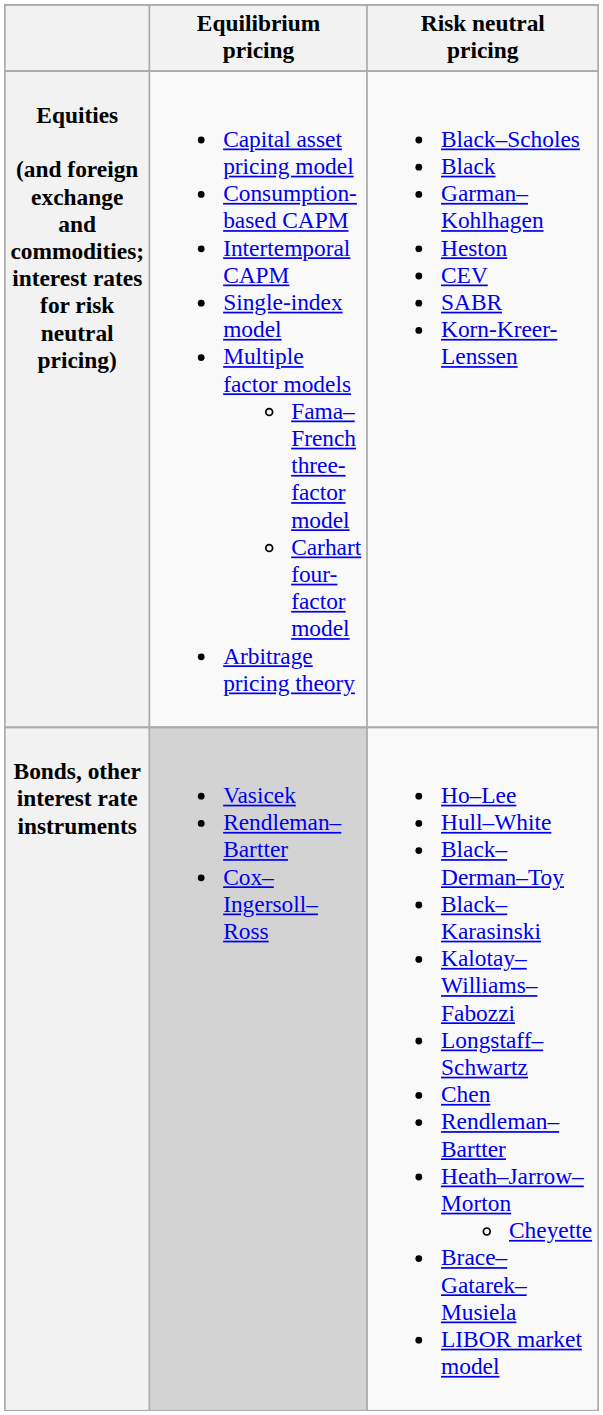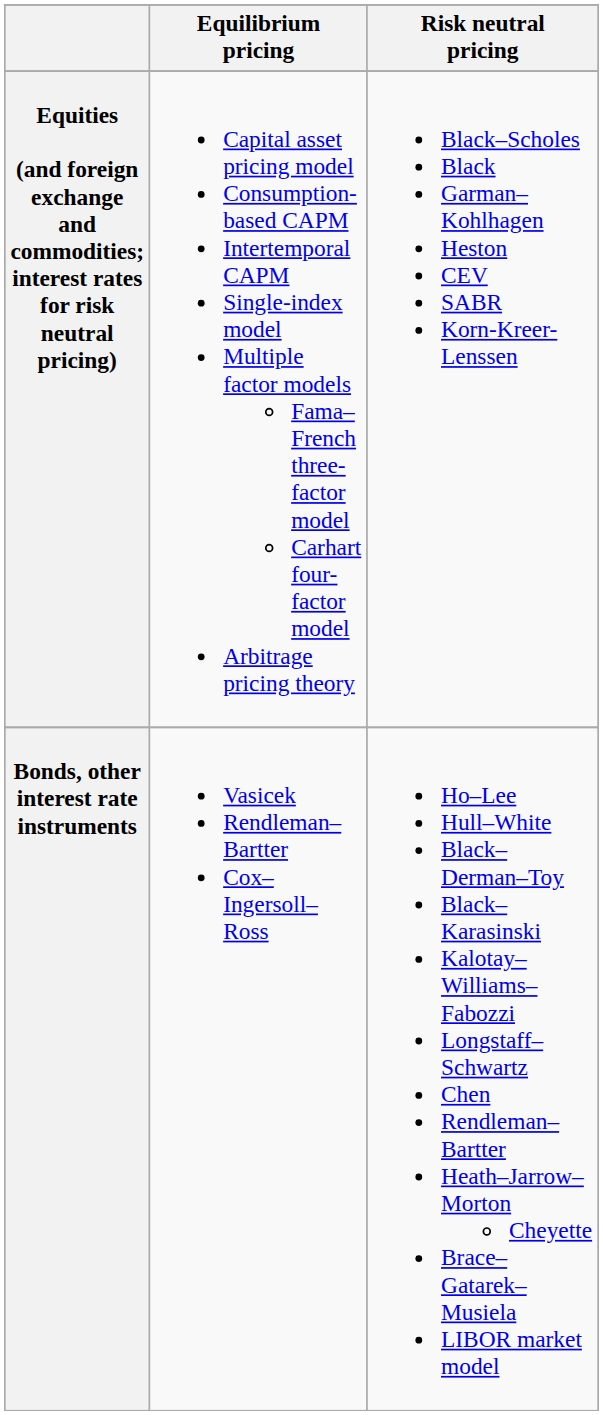Bonds, other interest rate instruments | Equilibrium pricing: lightgrey background -> no background
